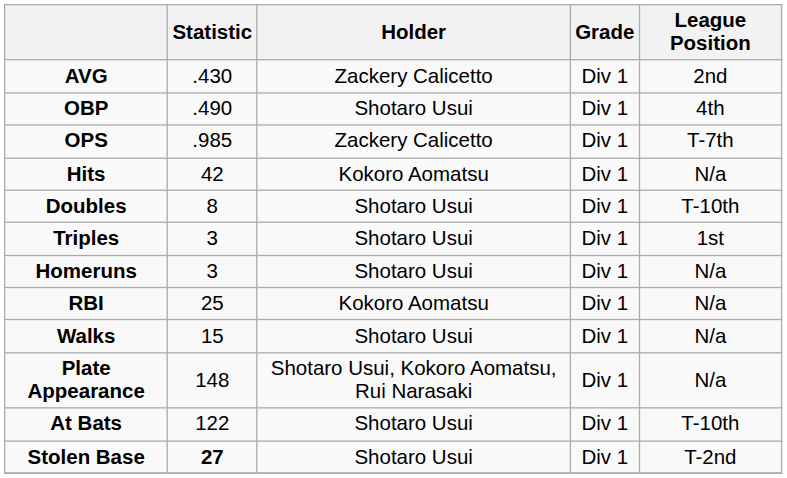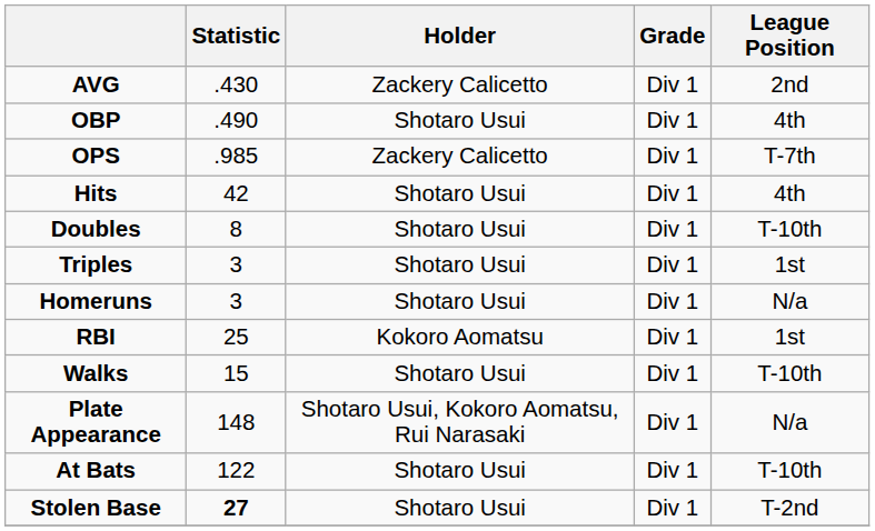Hits | Holder: Kokoro Aomatsu -> Shotaro Usui
Hits | League Position: N/a -> 4th
RBI | League Position: N/a -> 1st
Walks | League Position: N/a -> T-10th
